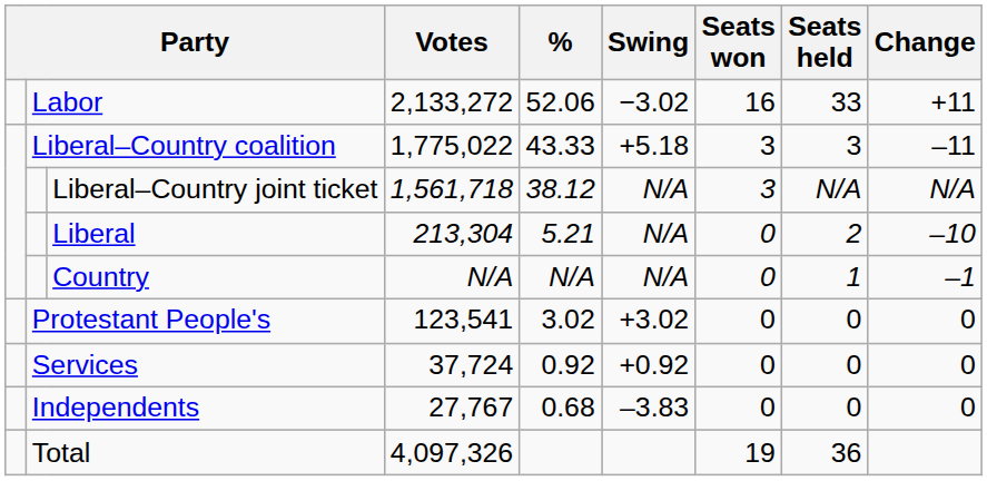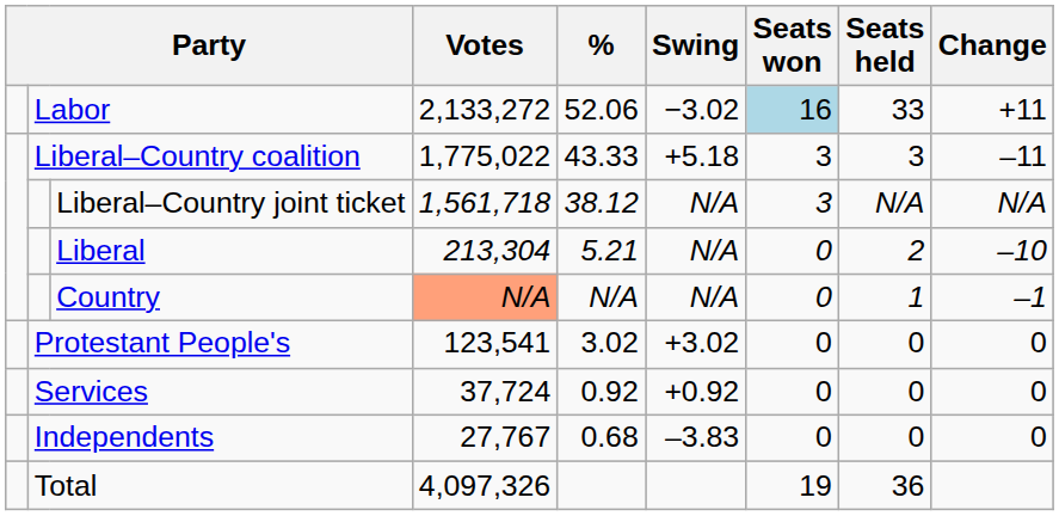Labor | Seats won: no background -> lightblue background
Country | Votes: no background -> lightsalmon background
